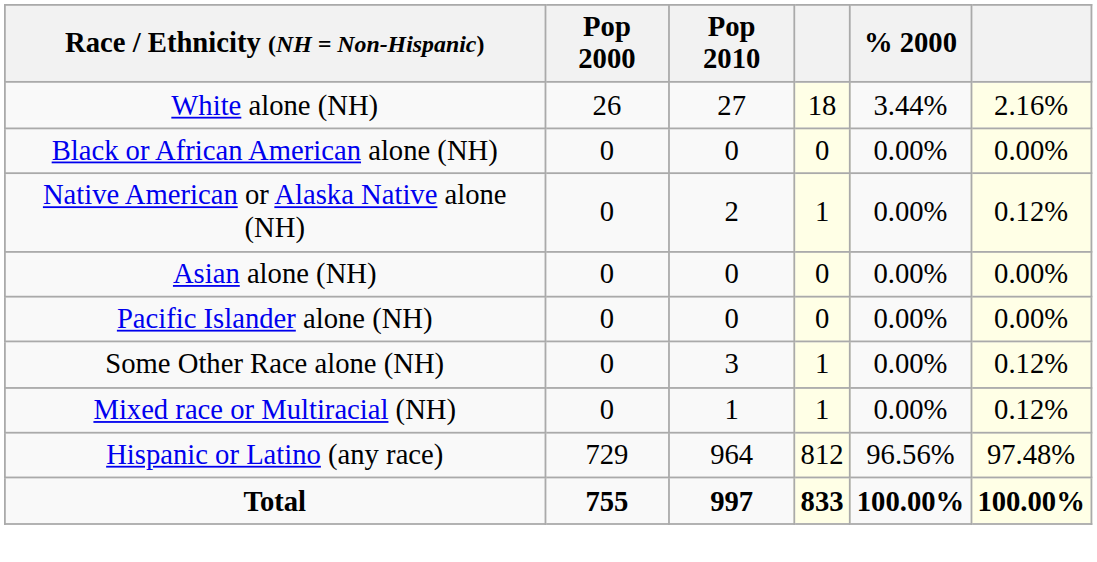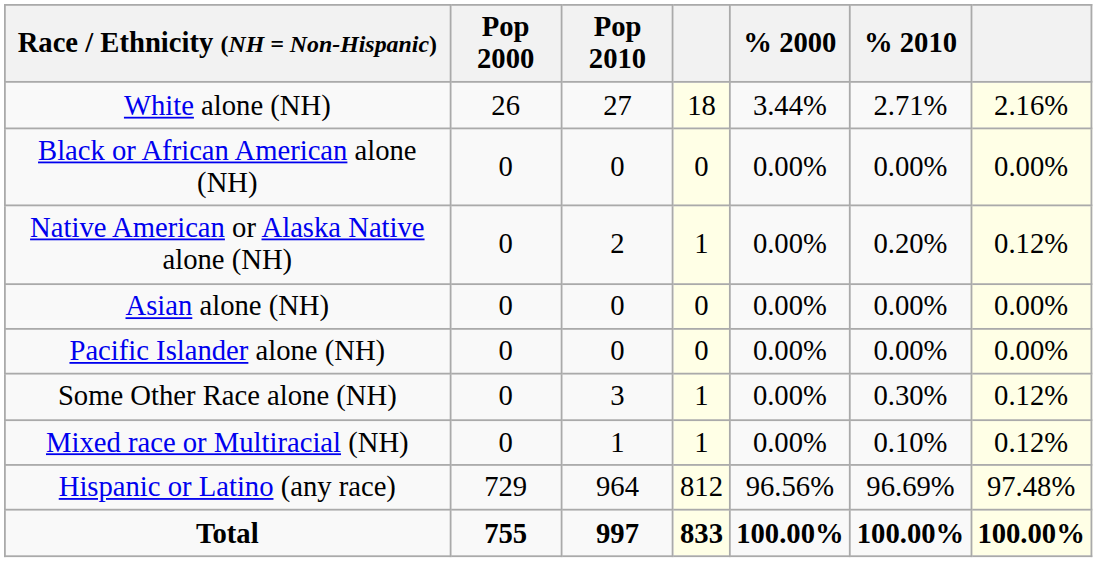+ column: % 2010 | 2.71% | 0.00% | 0.20% | 0.00% | 0.00% | 0.30% | 0.10% | 96.69% | 100.00%
